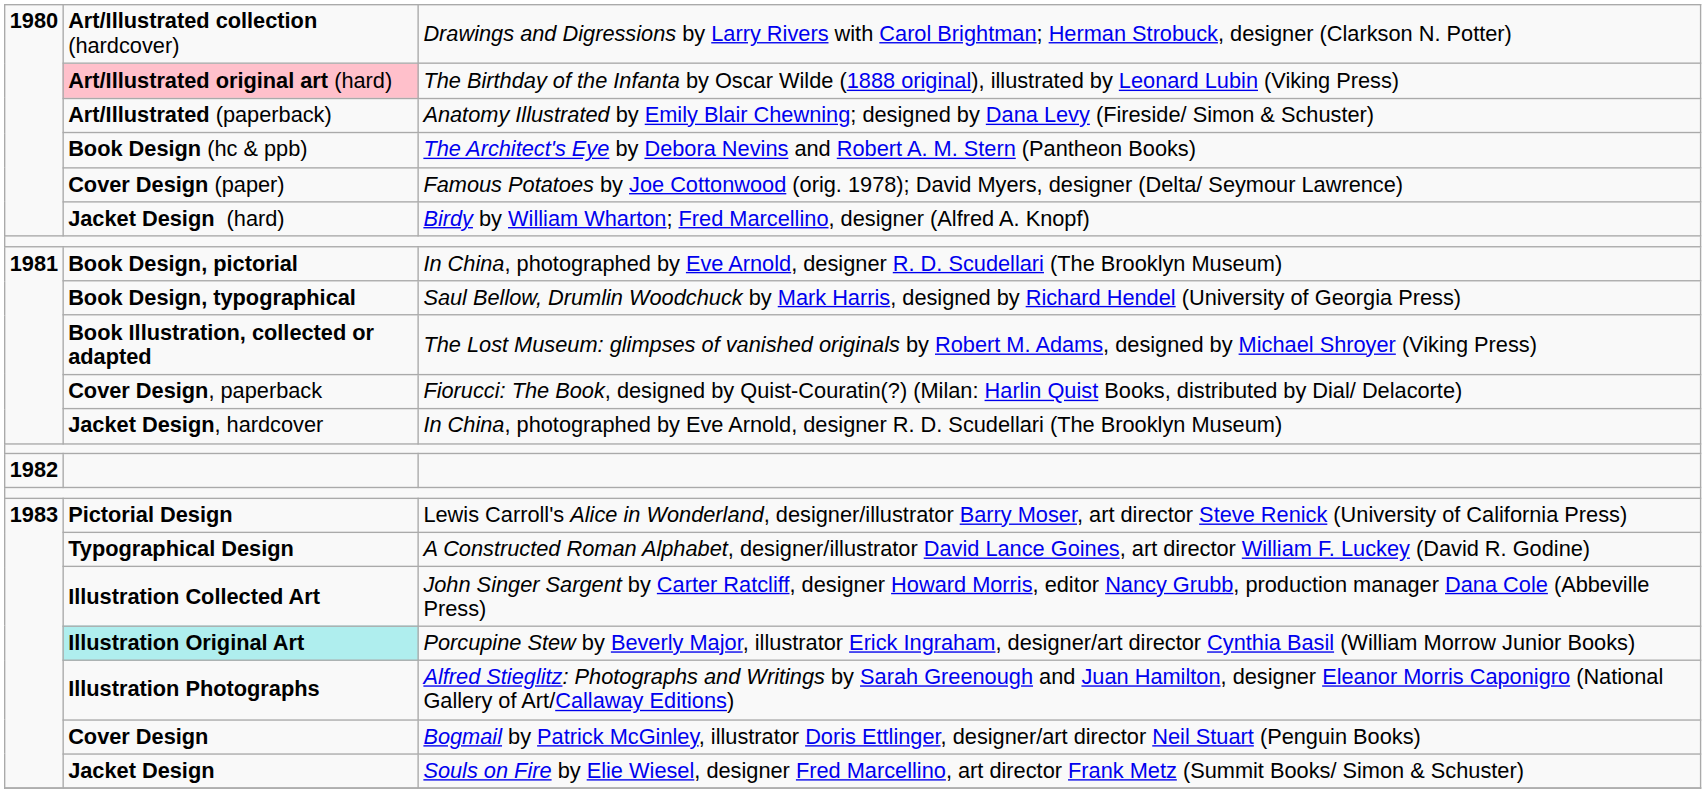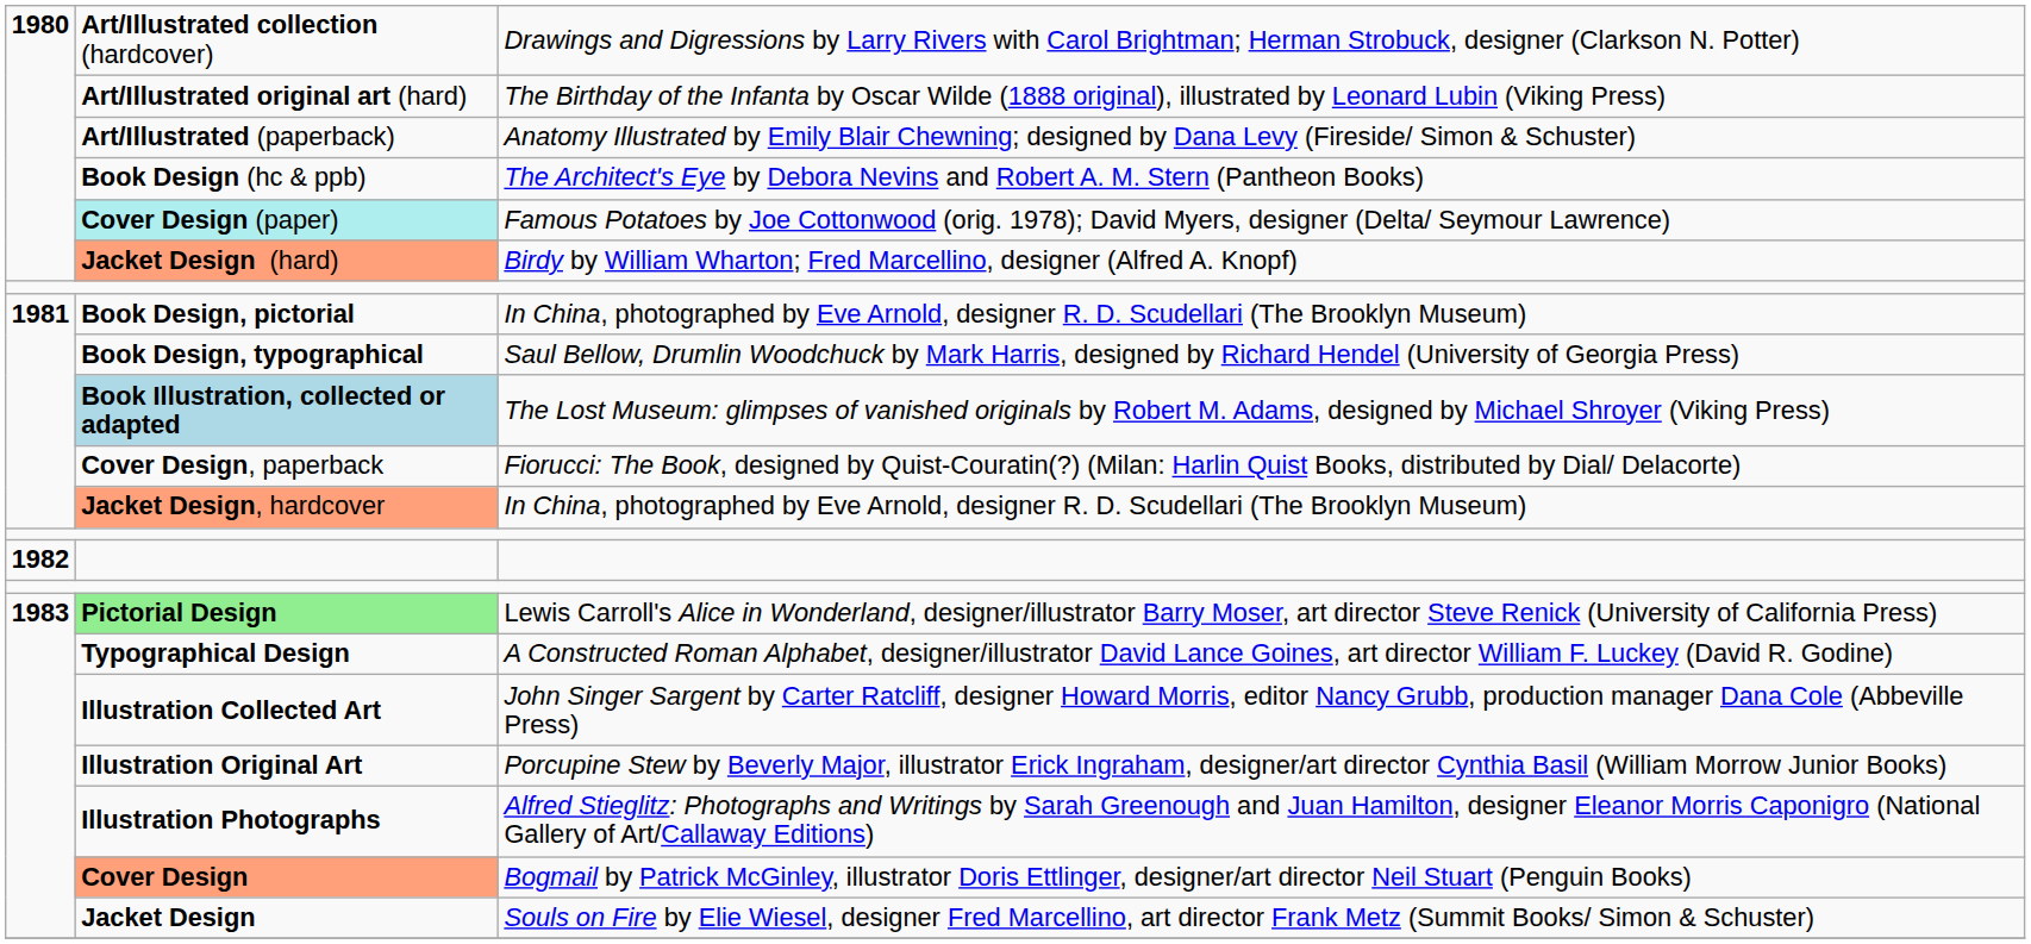Art/Illustrated original art (hard) | column 2: pink background -> no background
Cover Design (paper) | column 2: no background -> paleturquoise background
Jacket Design (hard) | column 2: no background -> lightsalmon background
Book Illustration, collected or adapted | column 2: no background -> lightblue background
Jacket Design, hardcover | column 2: no background -> lightsalmon background
Pictorial Design | column 2: no background -> lightgreen background
Illustration Original Art | column 2: paleturquoise background -> no background
Cover Design | column 2: no background -> lightsalmon background
